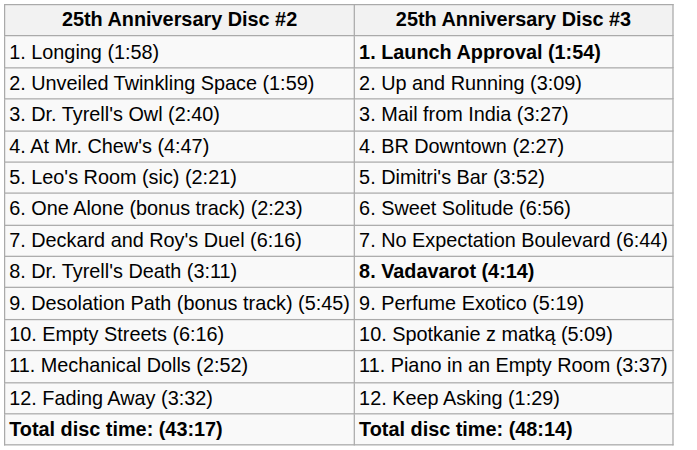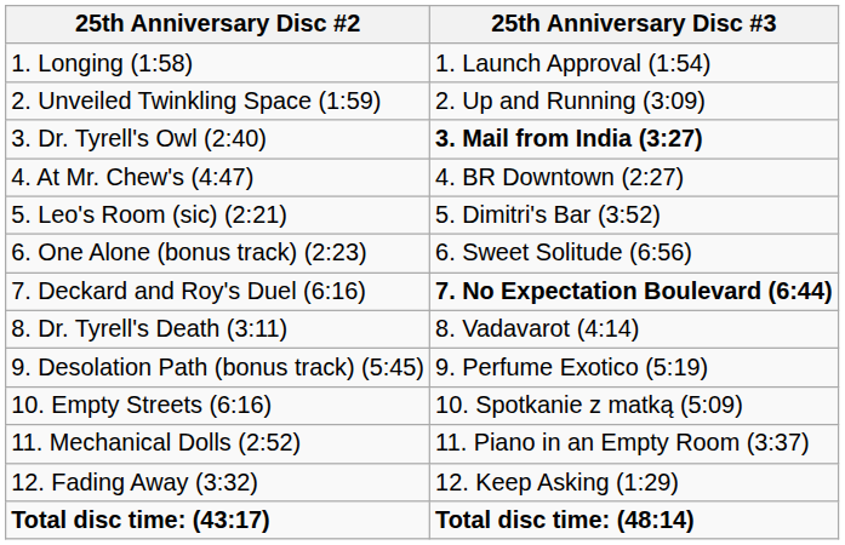1. Longing (1:58) | 25th Anniversary Disc #3: bold -> normal
3. Dr. Tyrell's Owl (2:40) | 25th Anniversary Disc #3: normal -> bold
7. Deckard and Roy's Duel (6:16) | 25th Anniversary Disc #3: normal -> bold
8. Dr. Tyrell's Death (3:11) | 25th Anniversary Disc #3: bold -> normal
